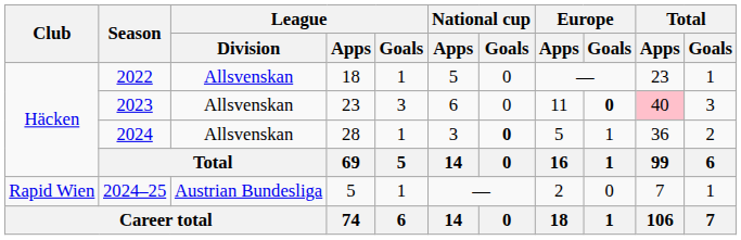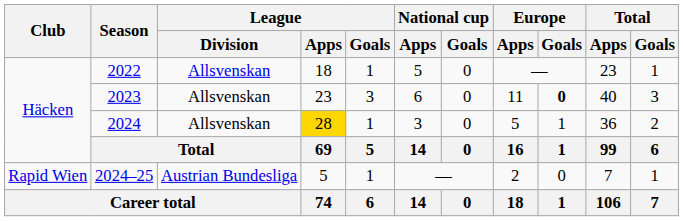2023 | Total / Apps: pink background -> no background
2024 | League / Apps: no background -> gold background
2024 | National cup / Goals: bold -> normal
